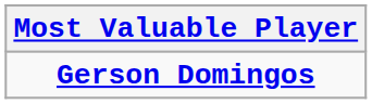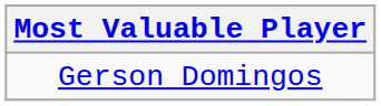row 2 | column 1: bold -> normal
